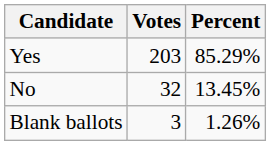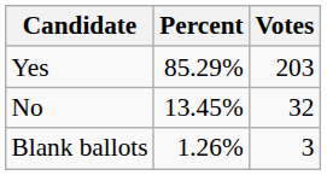columns swapped: Votes <-> Percent
